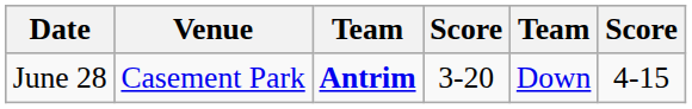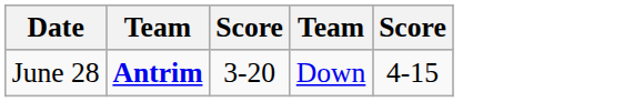- column: Venue | Casement Park
